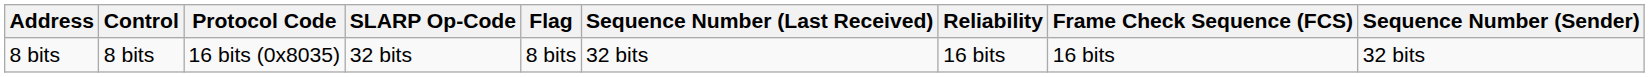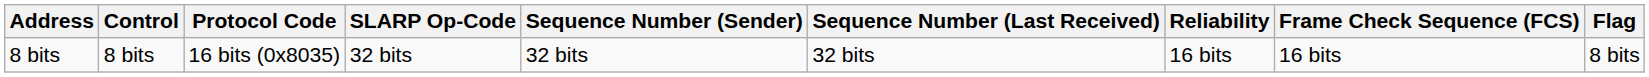columns swapped: Sequence Number (Sender) <-> Flag
